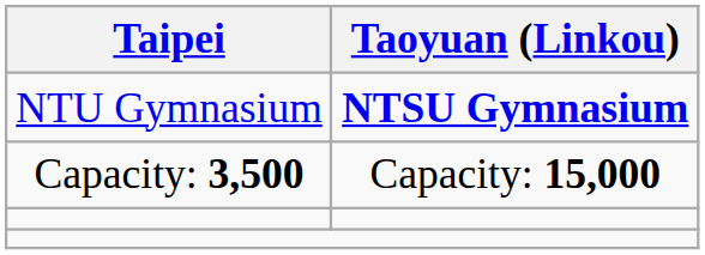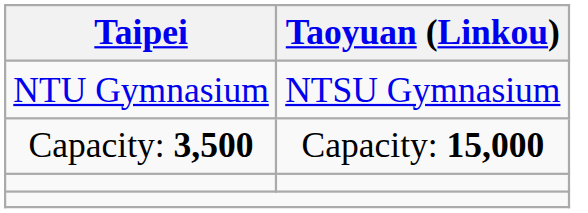row 2 | Taoyuan (Linkou): bold -> normal
